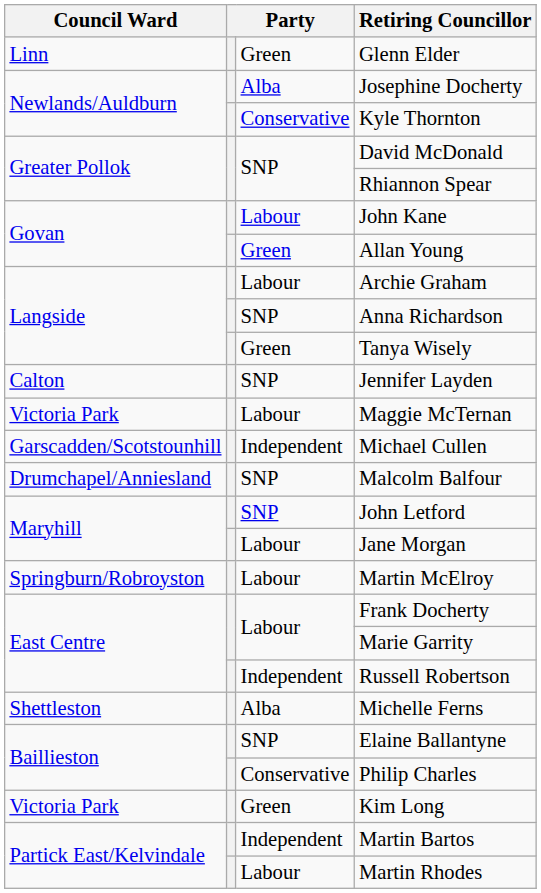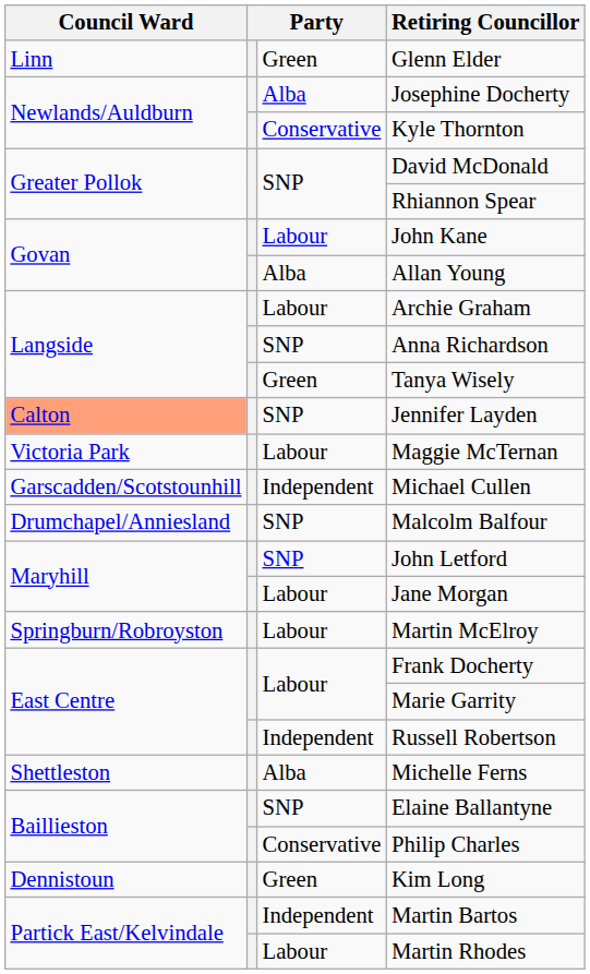Allan Young | column 3: Green -> Alba
Jennifer Layden | Council Ward: no background -> lightsalmon background
Kim Long | Council Ward: Victoria Park -> Dennistoun
